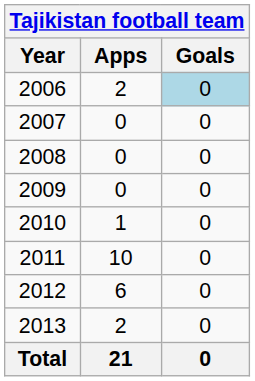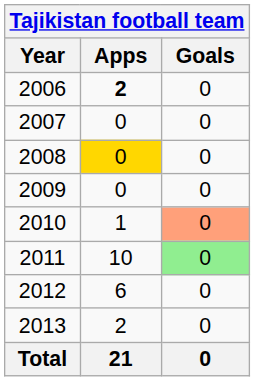2006 | Apps: normal -> bold
2006 | Goals: lightblue background -> no background
2008 | Apps: no background -> gold background
2010 | Goals: no background -> lightsalmon background
2011 | Goals: no background -> lightgreen background
